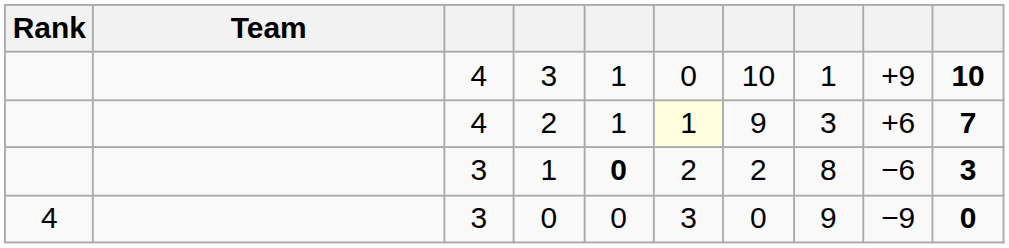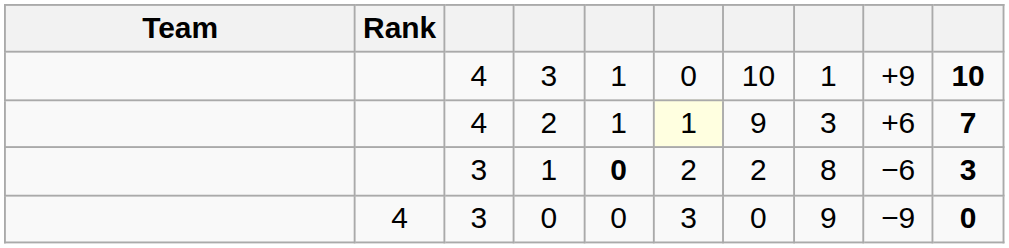columns swapped: Rank <-> Team
